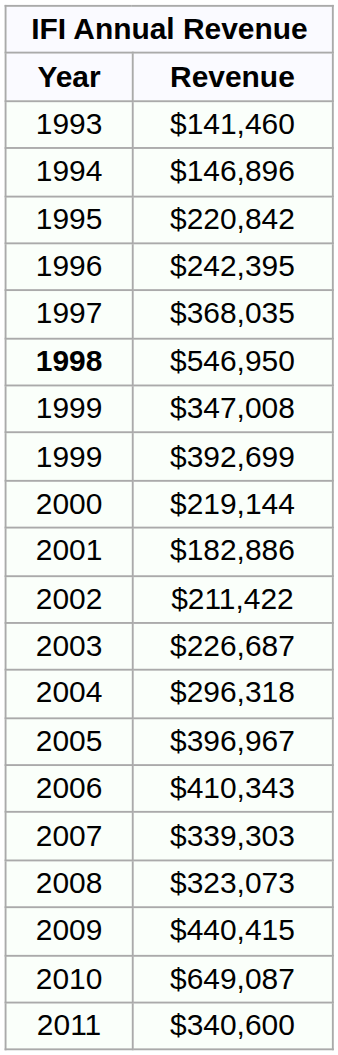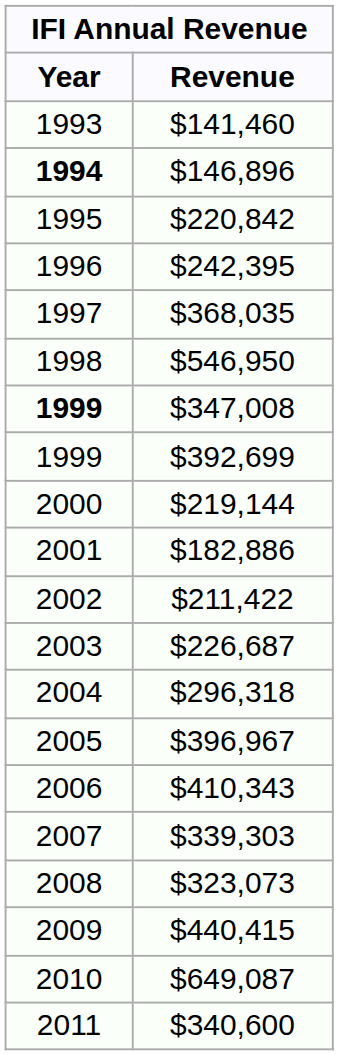$146,896 | Year: normal -> bold
$546,950 | Year: bold -> normal
$347,008 | Year: normal -> bold
